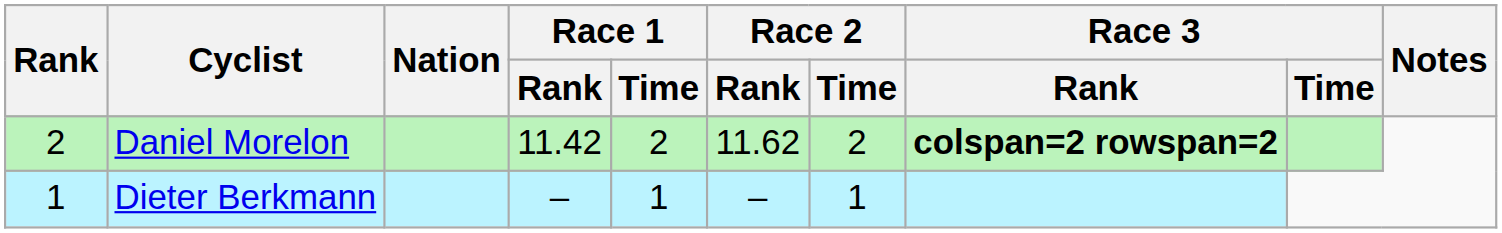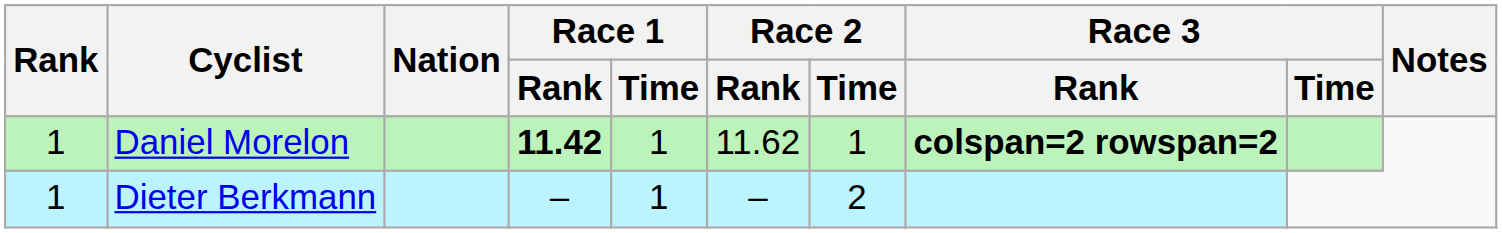Daniel Morelon | Rank: 2 -> 1
Daniel Morelon | Race 1 / Rank: normal -> bold
Daniel Morelon | Race 1 / Time: 2 -> 1
Daniel Morelon | Race 2 / Time: 2 -> 1
Dieter Berkmann | Race 2 / Time: 1 -> 2
